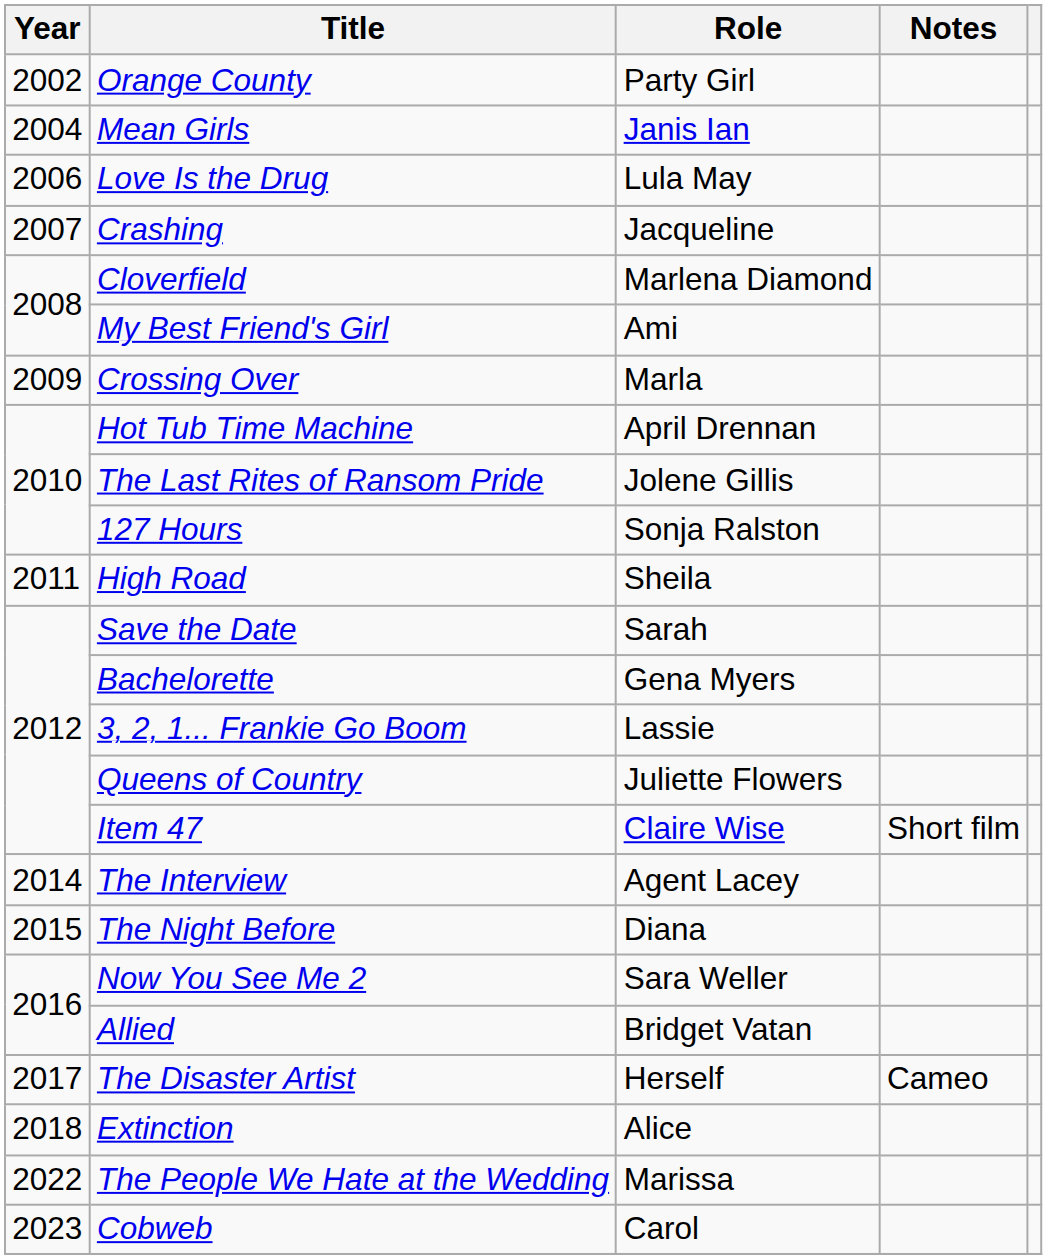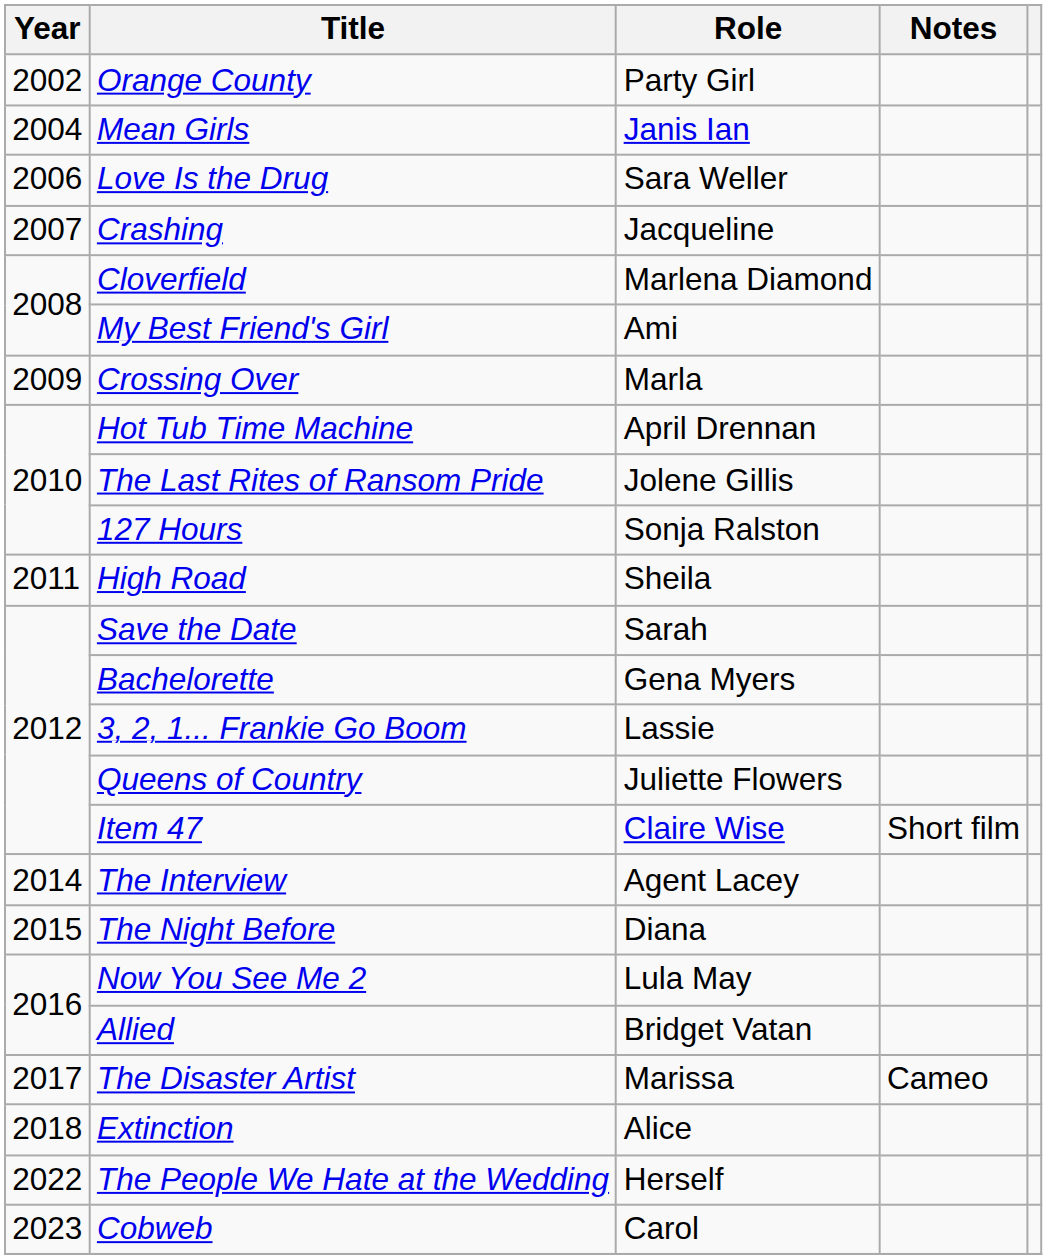Love Is the Drug | Role: Lula May -> Sara Weller
Now You See Me 2 | Role: Sara Weller -> Lula May
The Disaster Artist | Role: Herself -> Marissa
The People We Hate at the Wedding | Role: Marissa -> Herself
